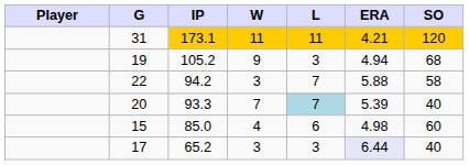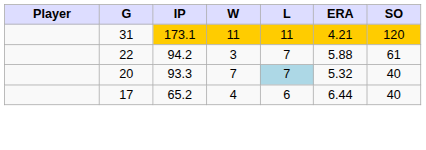- row: 19 | 105.2 | 9 | 3 | 4.94 | 68
22 | SO: 58 -> 61
20 | ERA: 5.39 -> 5.32
- row: 15 | 85.0 | 4 | 6 | 4.98 | 60
17 | W: 3 -> 4
17 | L: 3 -> 6
17 | ERA: lavender background -> no background
